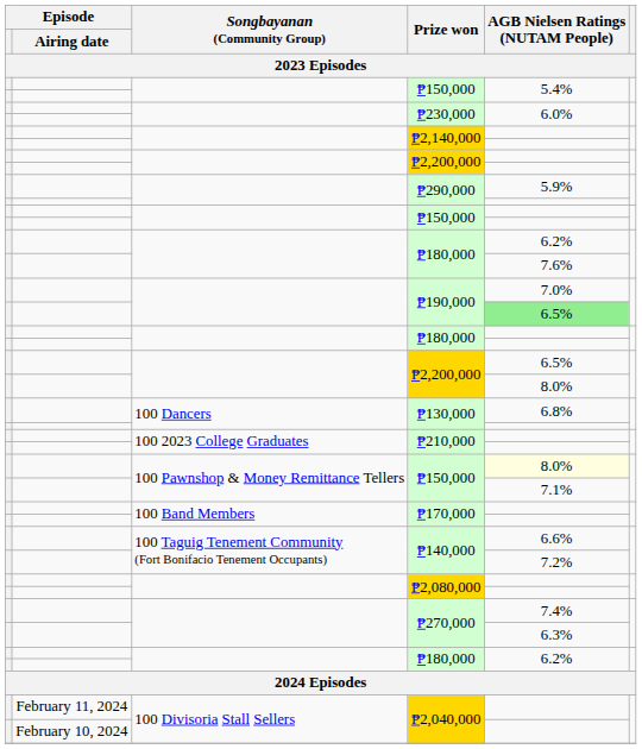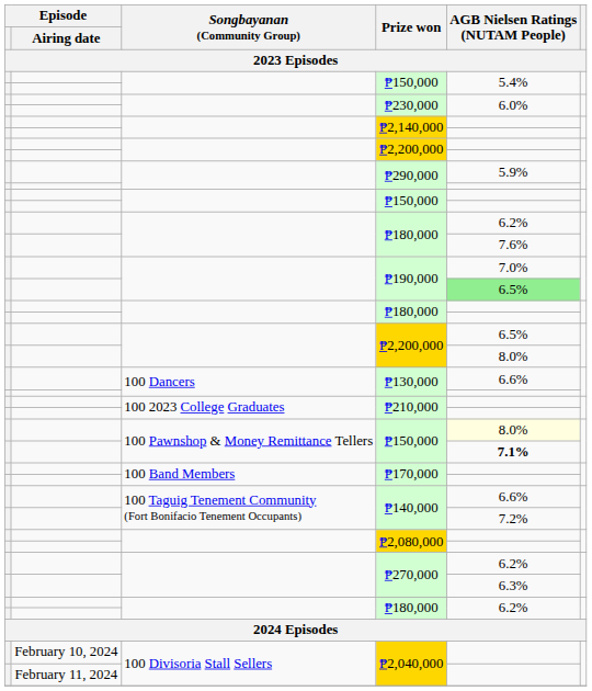row 24 | AGB Nielsen Ratings (NUTAM People): 6.8% -> 6.6%
row 29 | AGB Nielsen Ratings (NUTAM People): normal -> bold
row 36 | AGB Nielsen Ratings (NUTAM People): 7.4% -> 6.2%
row 41 | Episode / Airing date: February 11, 2024 -> February 10, 2024
row 42 | Episode / Airing date: February 10, 2024 -> February 11, 2024
